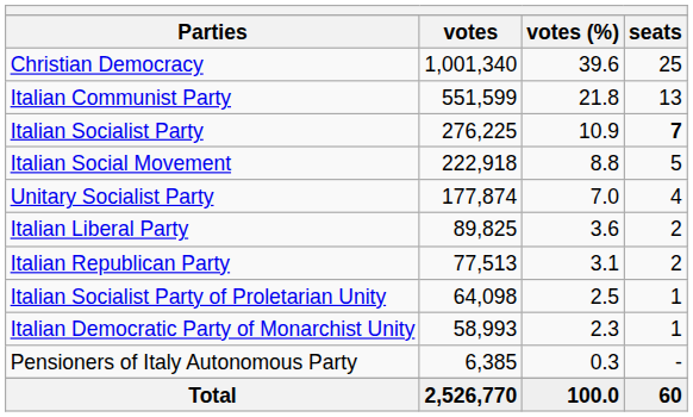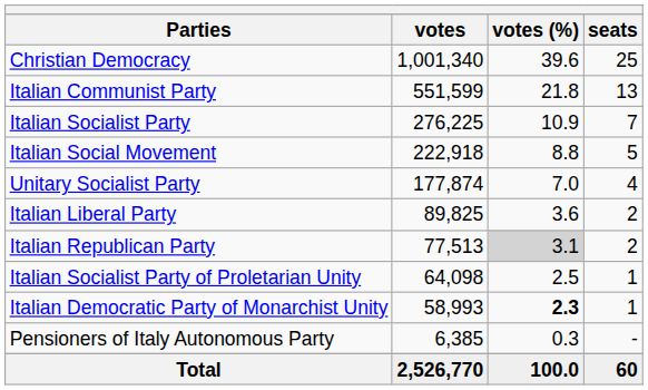Italian Socialist Party | seats: bold -> normal
Italian Republican Party | votes (%): no background -> lightgrey background
Italian Democratic Party of Monarchist Unity | votes (%): normal -> bold
